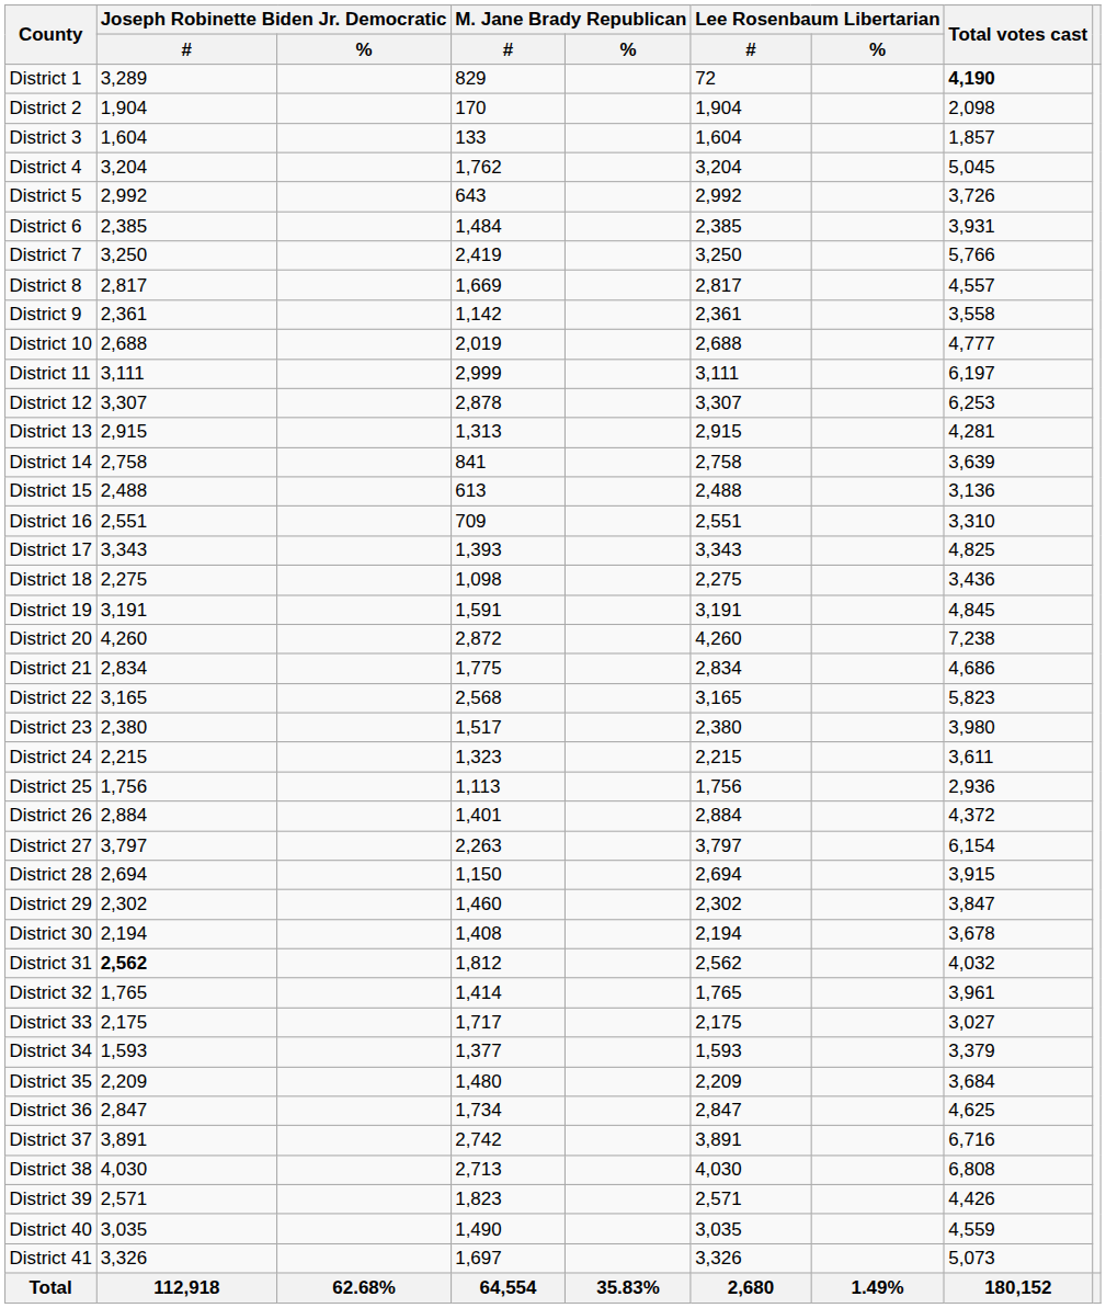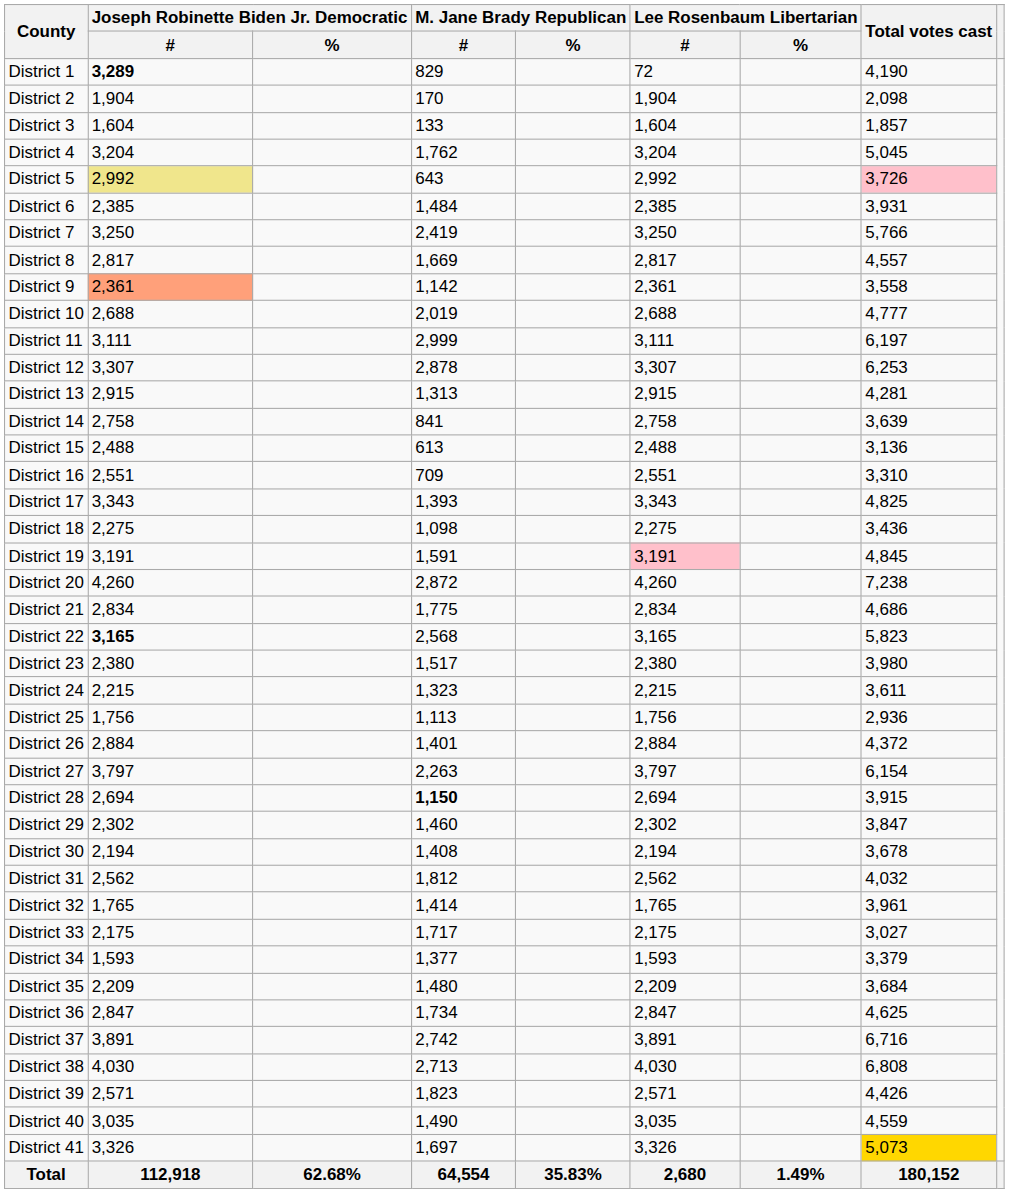District 1 | Joseph Robinette Biden Jr. Democratic / #: normal -> bold
District 1 | Total votes cast: bold -> normal
District 5 | Joseph Robinette Biden Jr. Democratic / #: no background -> khaki background
District 5 | Total votes cast: no background -> pink background
District 9 | Joseph Robinette Biden Jr. Democratic / #: no background -> lightsalmon background
District 19 | Lee Rosenbaum Libertarian / #: no background -> pink background
District 22 | Joseph Robinette Biden Jr. Democratic / #: normal -> bold
District 28 | M. Jane Brady Republican / #: normal -> bold
District 31 | Joseph Robinette Biden Jr. Democratic / #: bold -> normal
District 41 | Total votes cast: no background -> gold background
